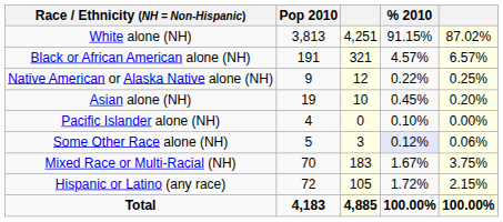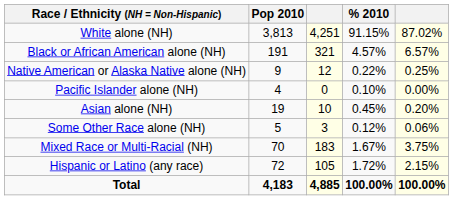rows swapped: Asian alone (NH) <-> Pacific Islander alone (NH)
Some Other Race alone (NH) | % 2010: lavender background -> no background
